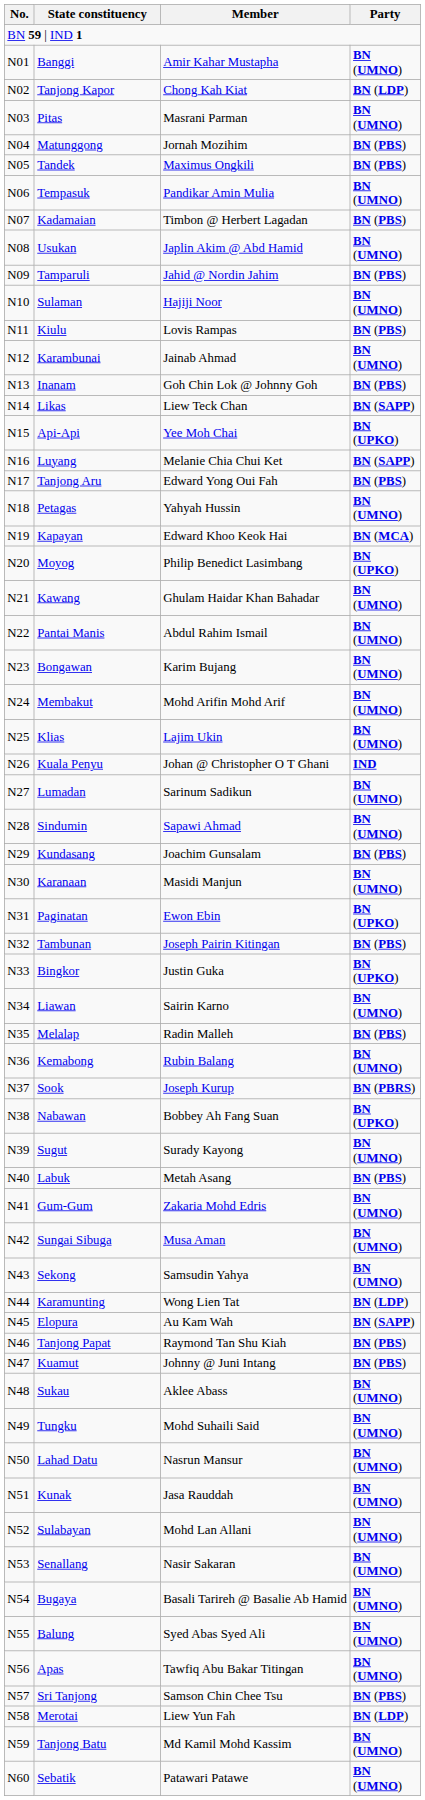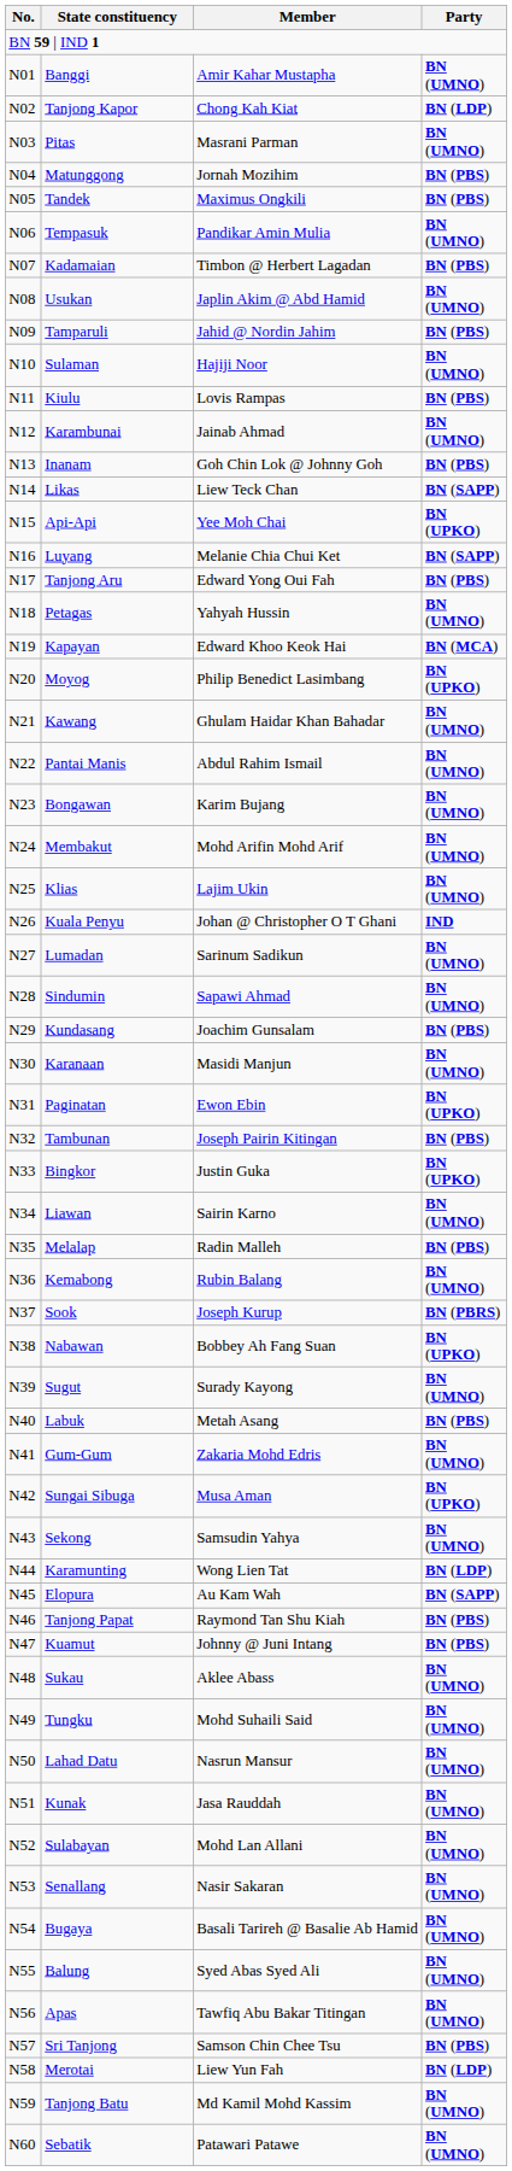Sungai Sibuga | Party: BN (UMNO) -> BN (UPKO)
